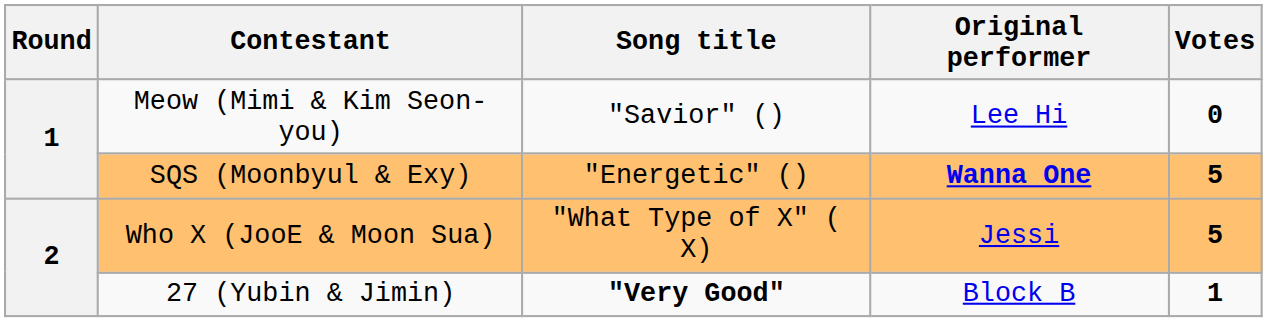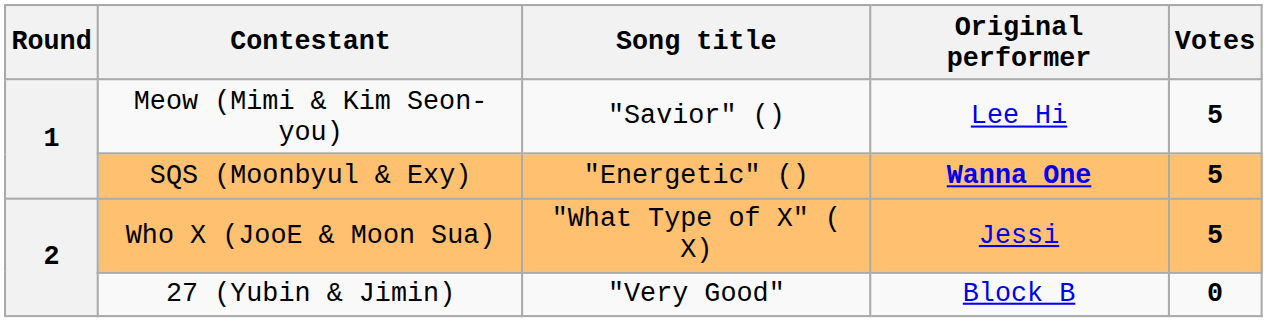Meow (Mimi & Kim Seon-you) | Votes: 0 -> 5
27 (Yubin & Jimin) | Song title: bold -> normal
27 (Yubin & Jimin) | Votes: 1 -> 0
